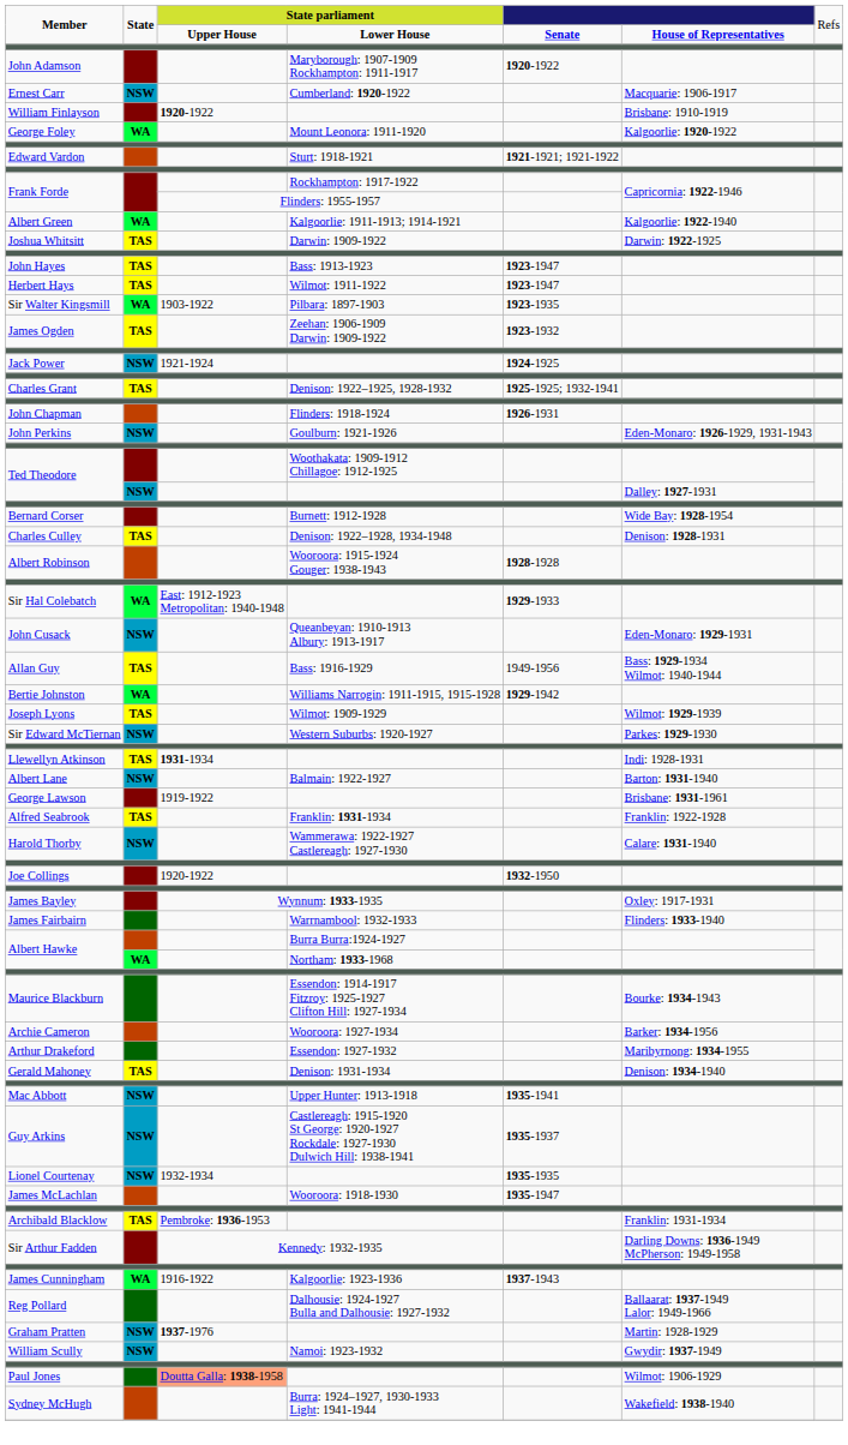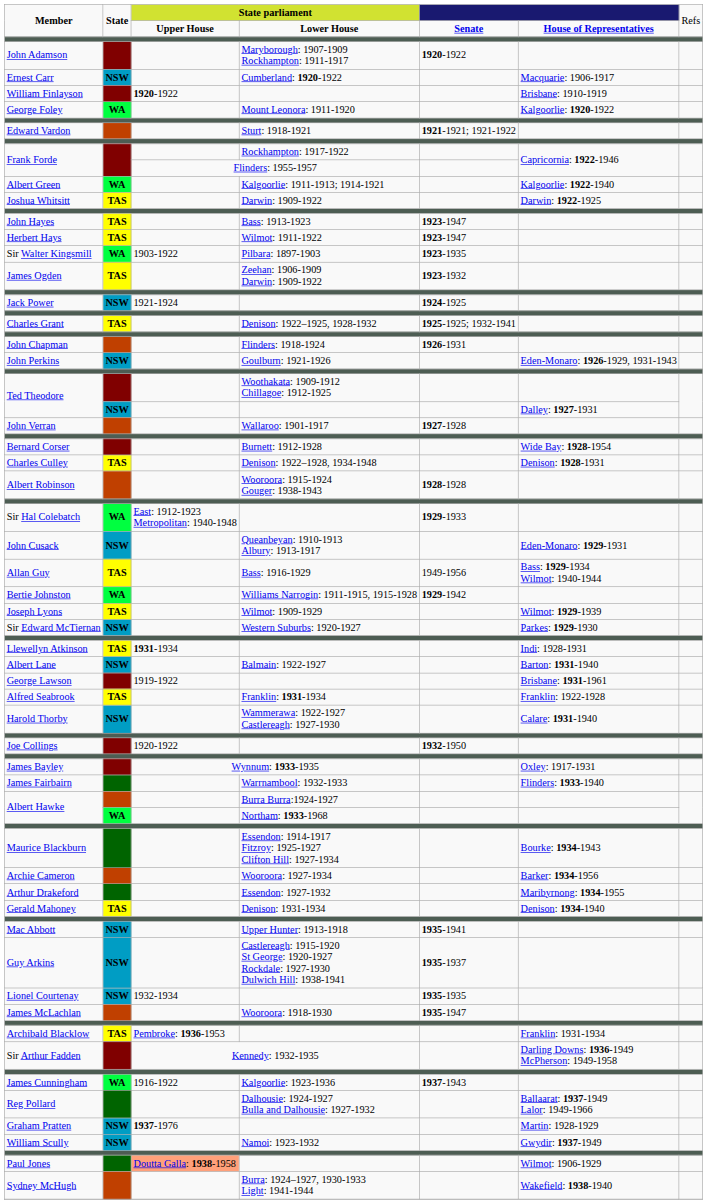+ row: John Verran | Wallaroo: 1901-1917 | 1927-1928
